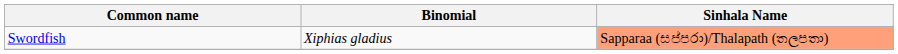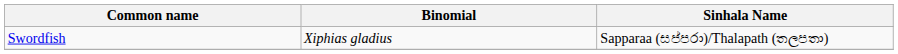Swordfish | Sinhala Name: lightsalmon background -> no background
